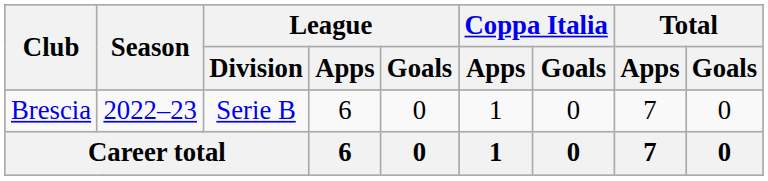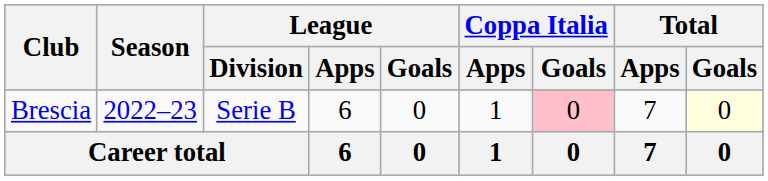Brescia | Coppa Italia / Goals: no background -> pink background
Brescia | Total / Goals: no background -> lightyellow background
